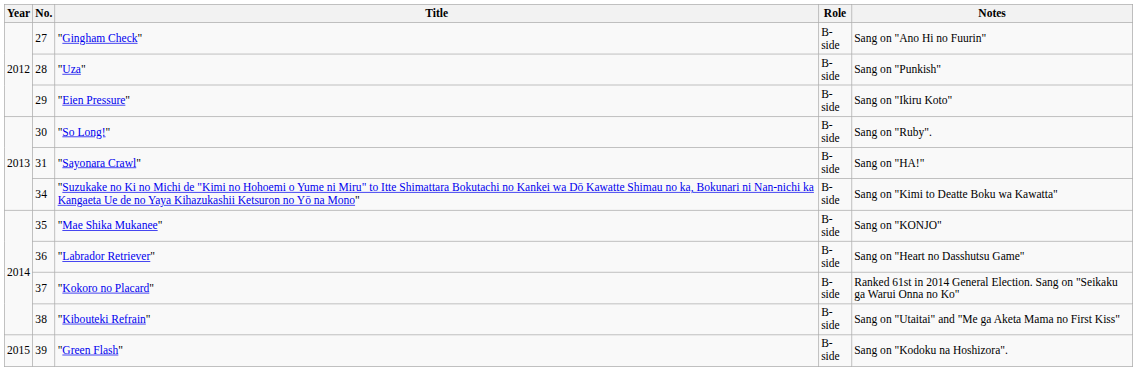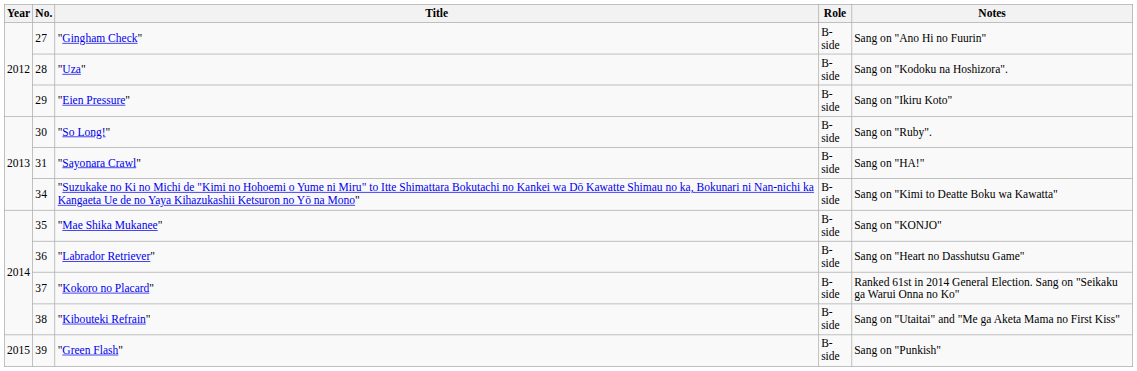"Uza" | Notes: Sang on "Punkish" -> Sang on "Kodoku na Hoshizora".
"Green Flash" | Notes: Sang on "Kodoku na Hoshizora". -> Sang on "Punkish"
